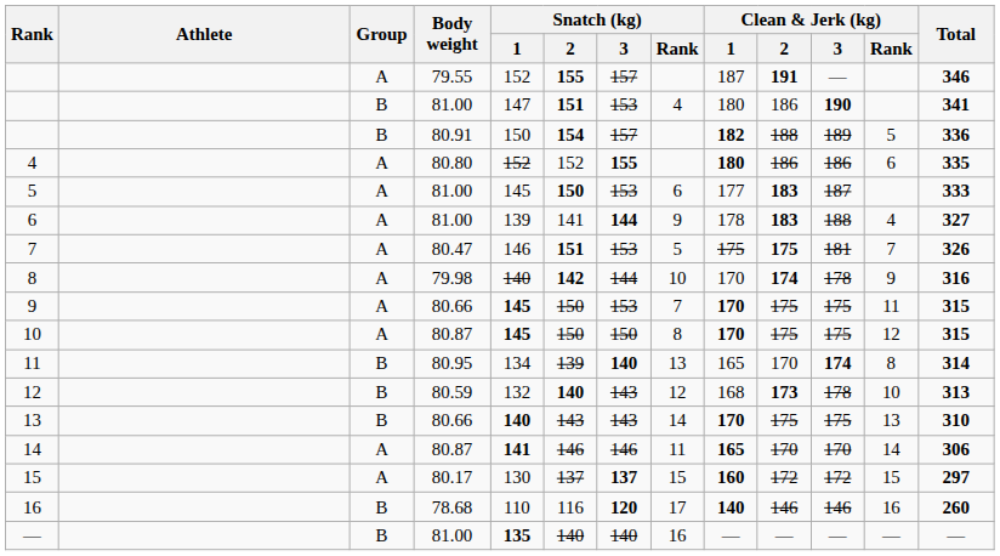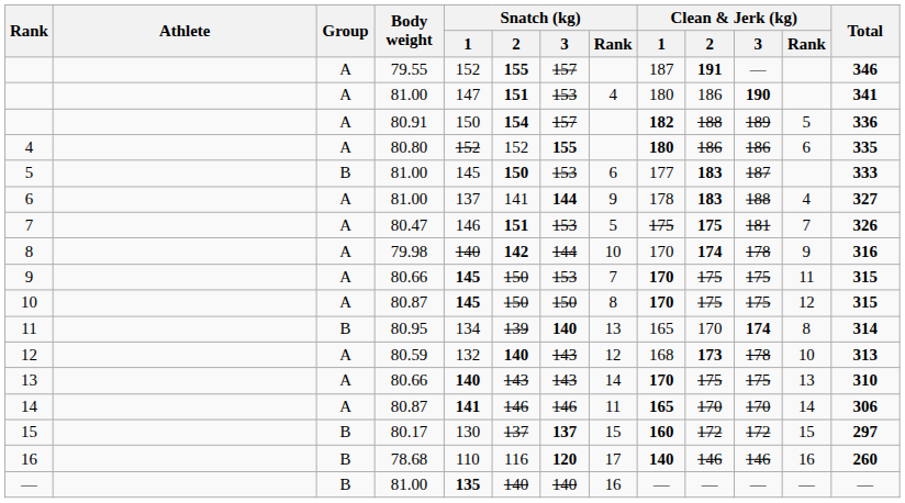row 4 | Group: B -> A
row 5 | Group: B -> A
row 7 | Group: A -> B
row 8 | Snatch (kg) / 1: 139 -> 137
row 14 | Group: B -> A
row 15 | Group: B -> A
row 17 | Group: A -> B
